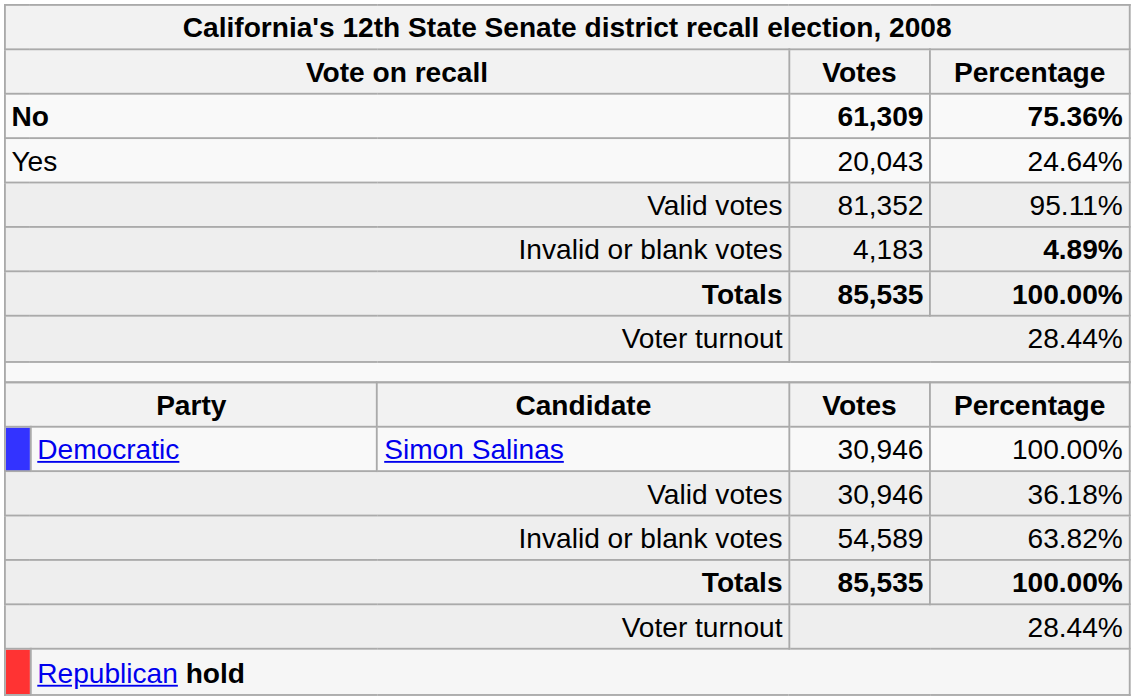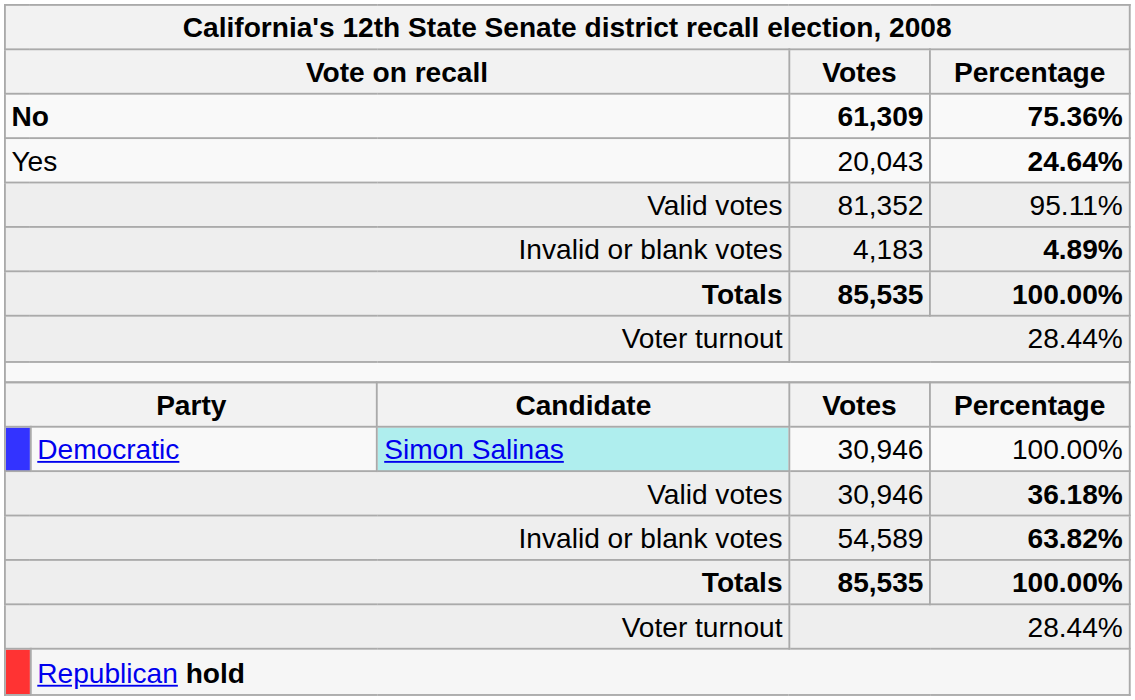20,043 | Percentage: normal -> bold
Democratic / 30,946 | column 3: no background -> paleturquoise background
Valid votes / 30,946 | Percentage: normal -> bold
54,589 | Percentage: normal -> bold
